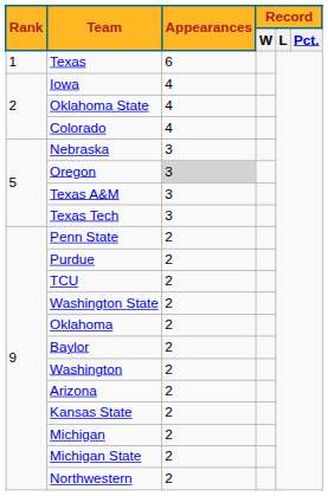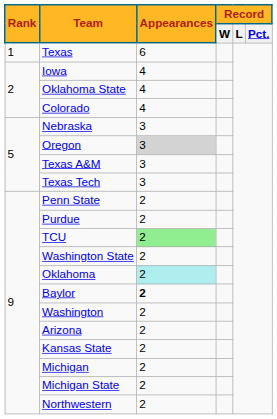TCU | Appearances: no background -> lightgreen background
Oklahoma | Appearances: no background -> paleturquoise background
Baylor | Appearances: normal -> bold
